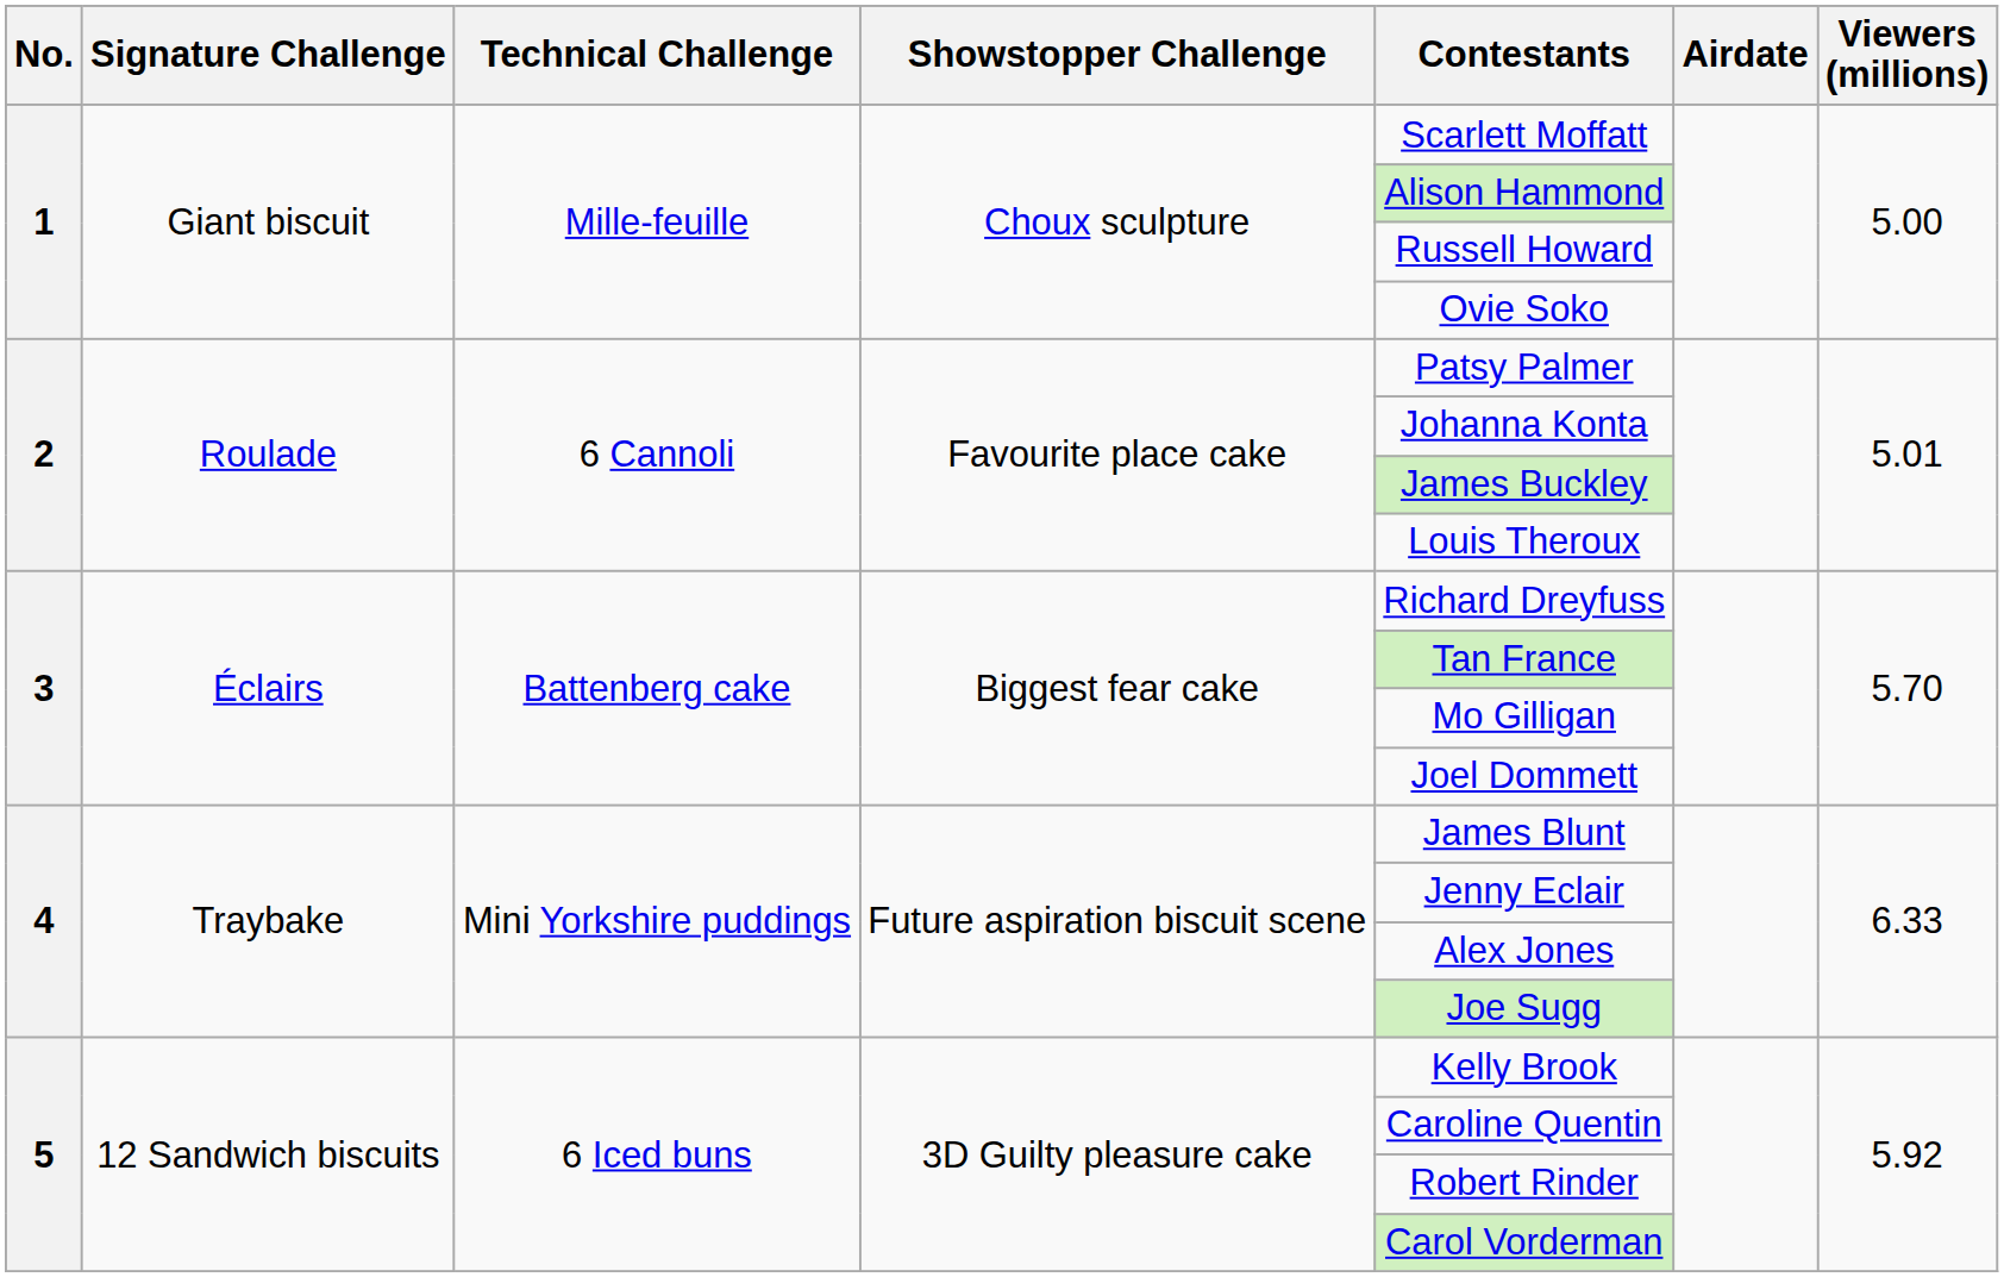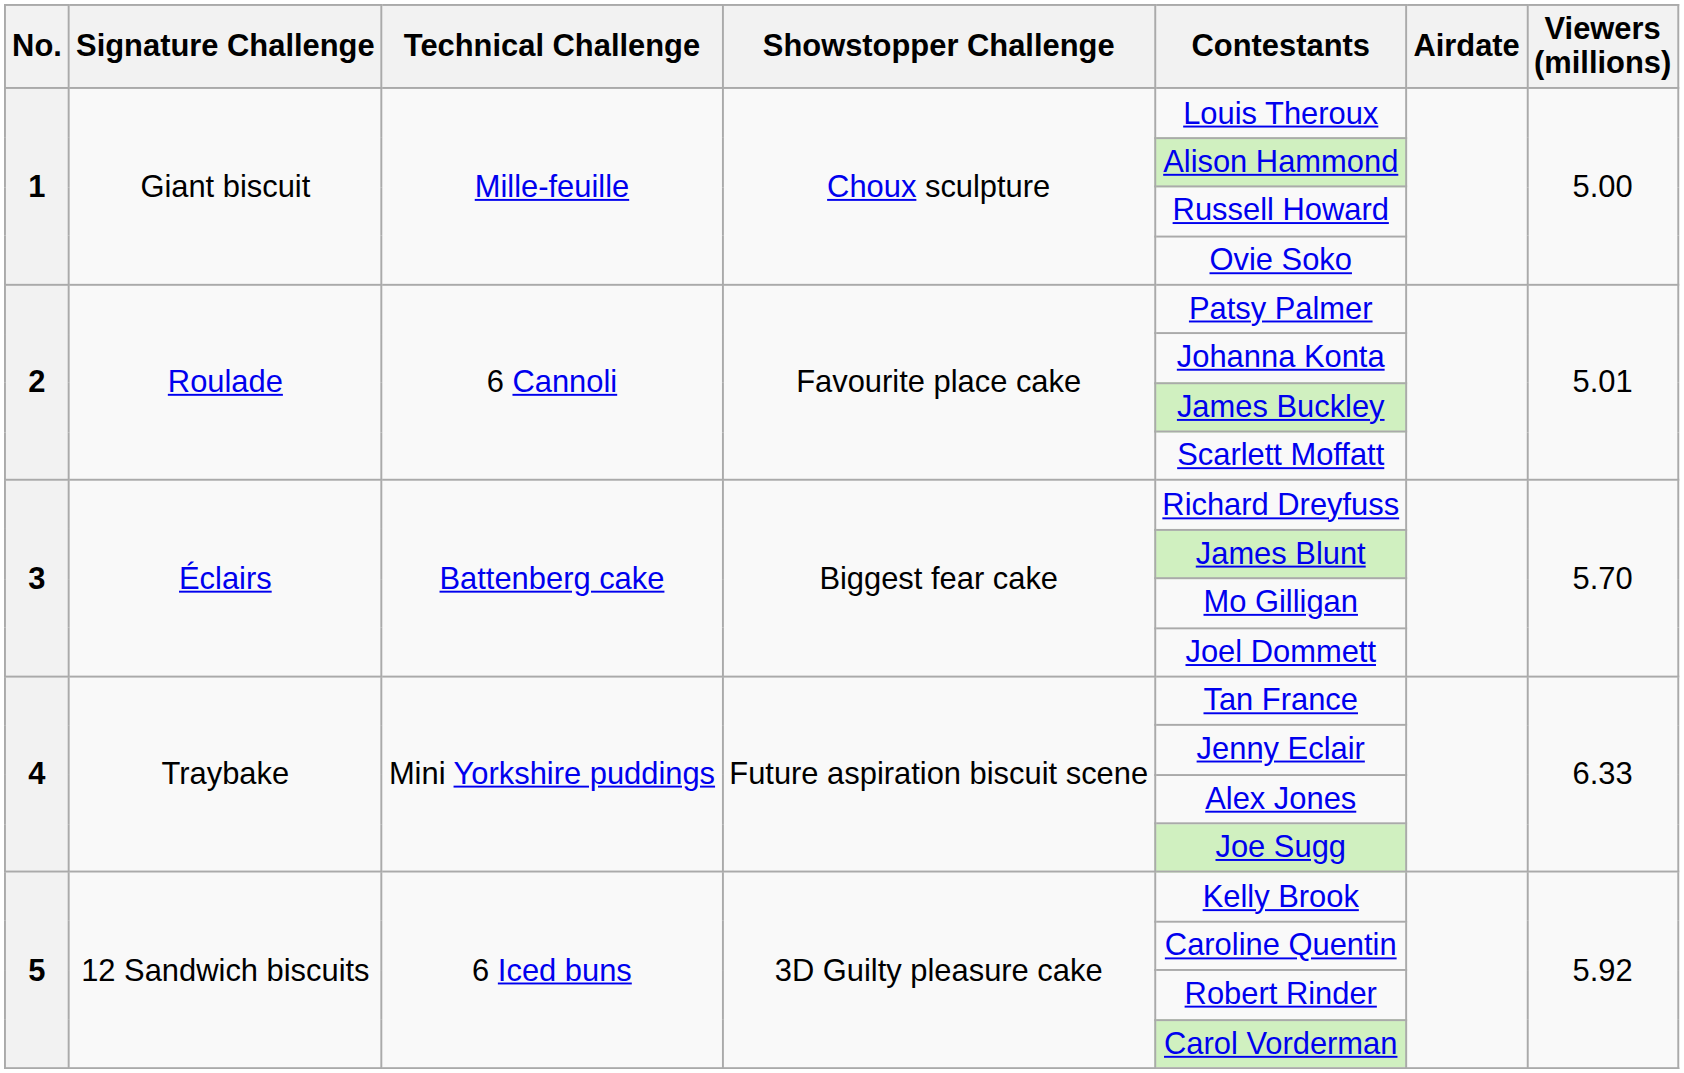row 2 | Contestants: Scarlett Moffatt -> Louis Theroux
row 9 | Contestants: Louis Theroux -> Scarlett Moffatt
row 11 | Contestants: Tan France -> James Blunt
row 14 | Contestants: James Blunt -> Tan France
